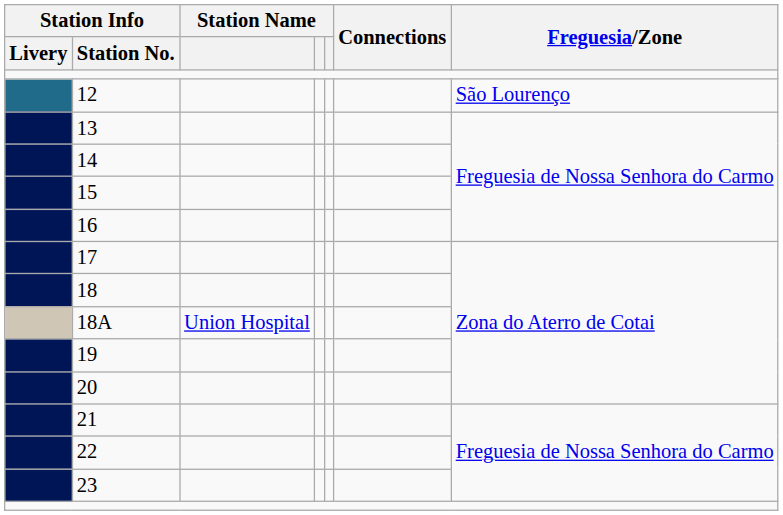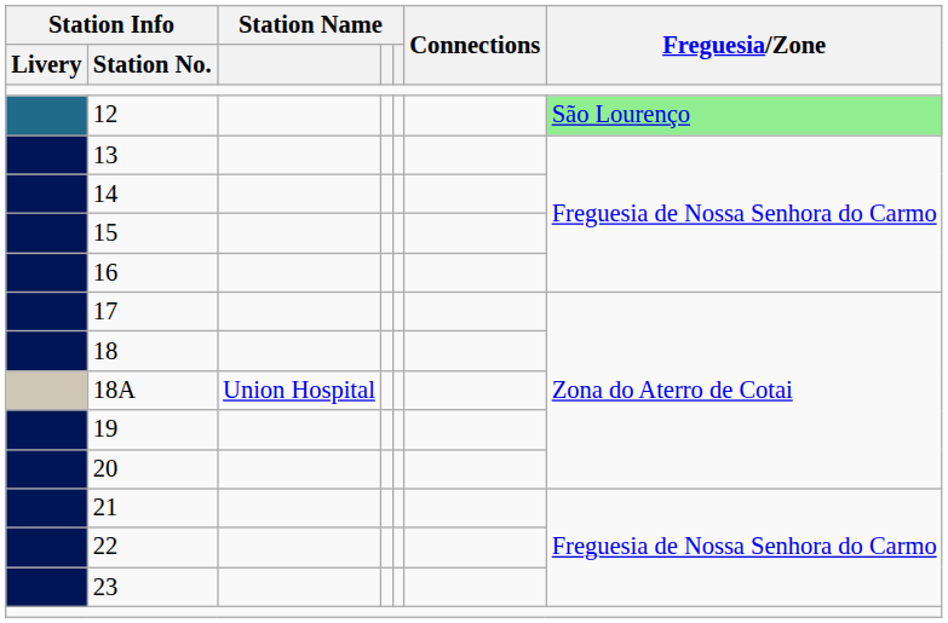12 | Freguesia/Zone: no background -> lightgreen background
